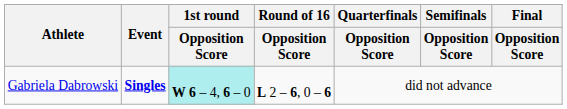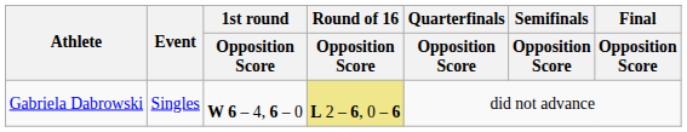Gabriela Dabrowski | Event: bold -> normal
Gabriela Dabrowski | 1st round / Opposition Score: paleturquoise background -> no background
Gabriela Dabrowski | Round of 16 / Opposition Score: no background -> khaki background
